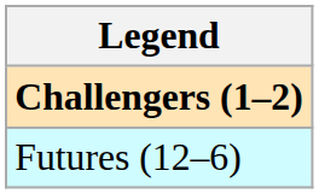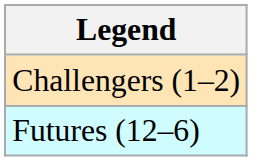row 2 | column 1: bold -> normal
